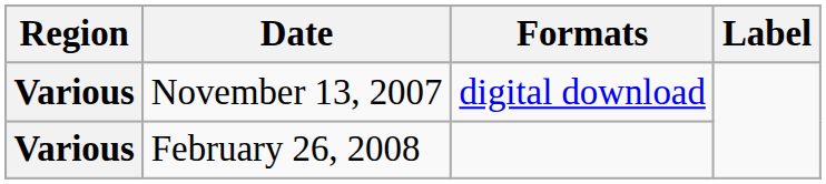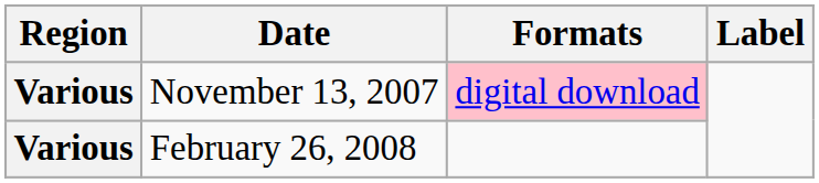November 13, 2007 | Formats: no background -> pink background
